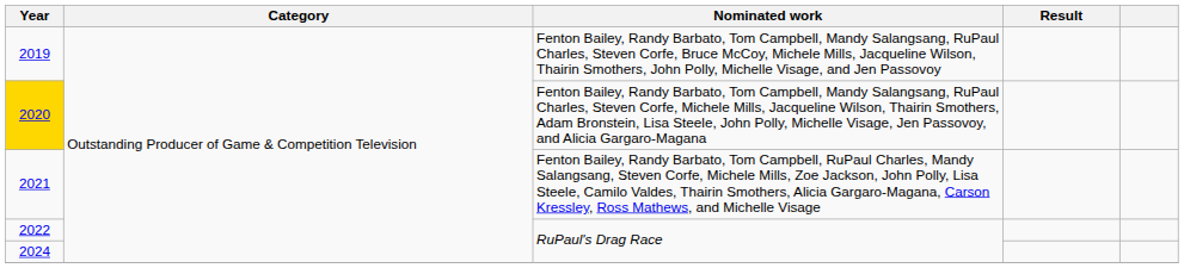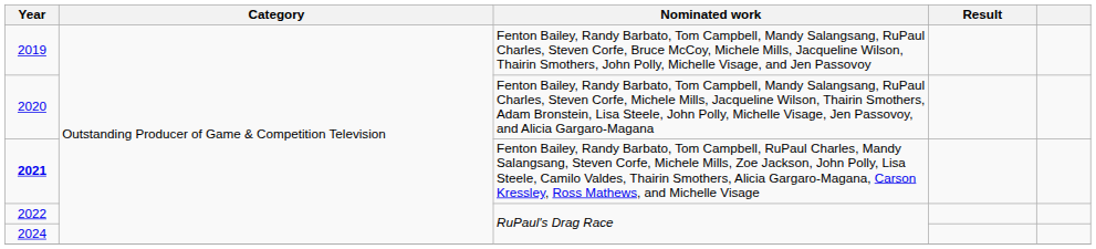2020 | Year: gold background -> no background
2021 | Year: normal -> bold
